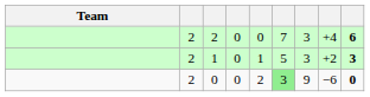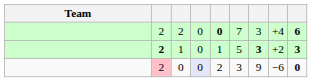row 2 | column 5: normal -> bold
row 3 | column 2: normal -> bold
row 3 | column 7: normal -> bold
row 4 | column 2: no background -> pink background
row 4 | column 4: no background -> lavender background
row 4 | column 6: lightgreen background -> no background
